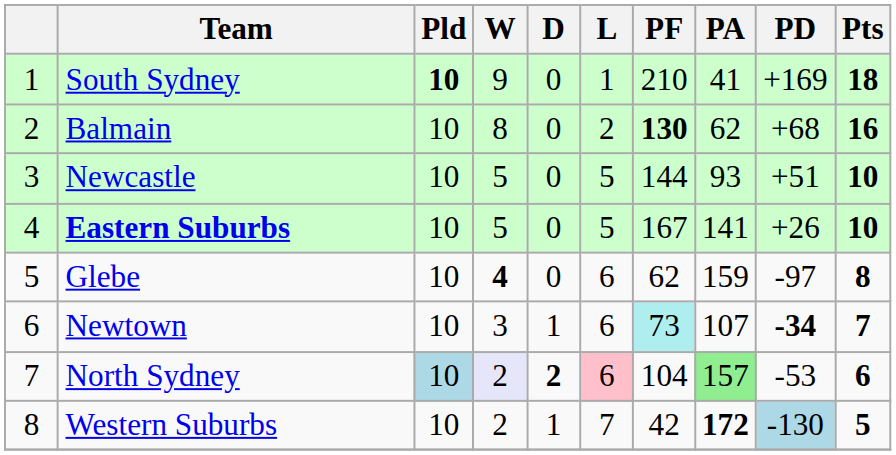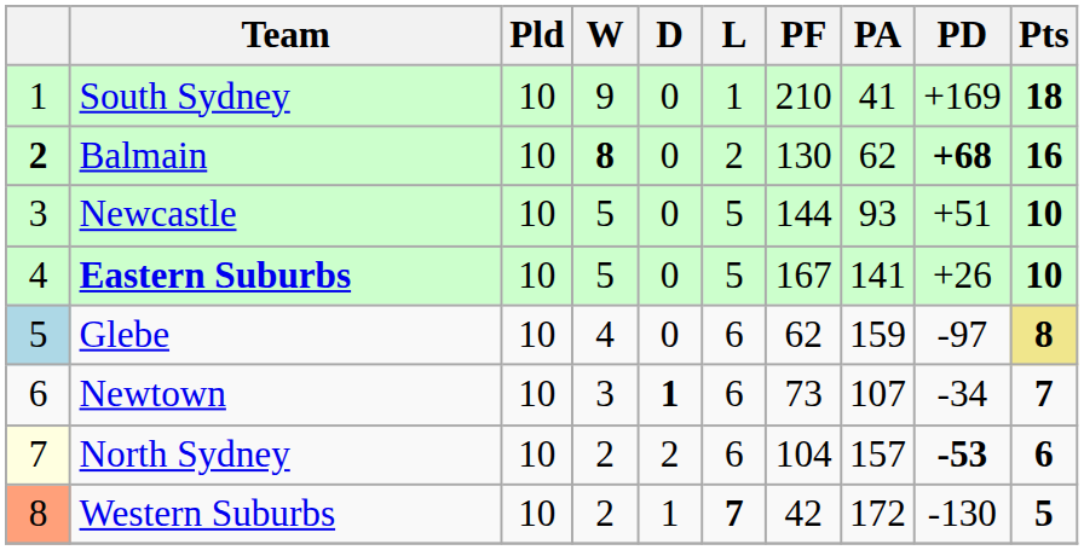South Sydney | Pld: bold -> normal
Balmain | column 1: normal -> bold
Balmain | W: normal -> bold
Balmain | PF: bold -> normal
Balmain | PD: normal -> bold
Glebe | column 1: no background -> lightblue background
Glebe | W: bold -> normal
Glebe | Pts: no background -> khaki background
Newtown | D: normal -> bold
Newtown | PF: paleturquoise background -> no background
Newtown | PD: bold -> normal
North Sydney | column 1: no background -> lightyellow background
North Sydney | Pld: lightblue background -> no background
North Sydney | W: lavender background -> no background
North Sydney | D: bold -> normal
North Sydney | L: pink background -> no background
North Sydney | PA: lightgreen background -> no background
North Sydney | PD: normal -> bold
Western Suburbs | column 1: no background -> lightsalmon background
Western Suburbs | L: normal -> bold
Western Suburbs | PA: bold -> normal
Western Suburbs | PD: lightblue background -> no background
